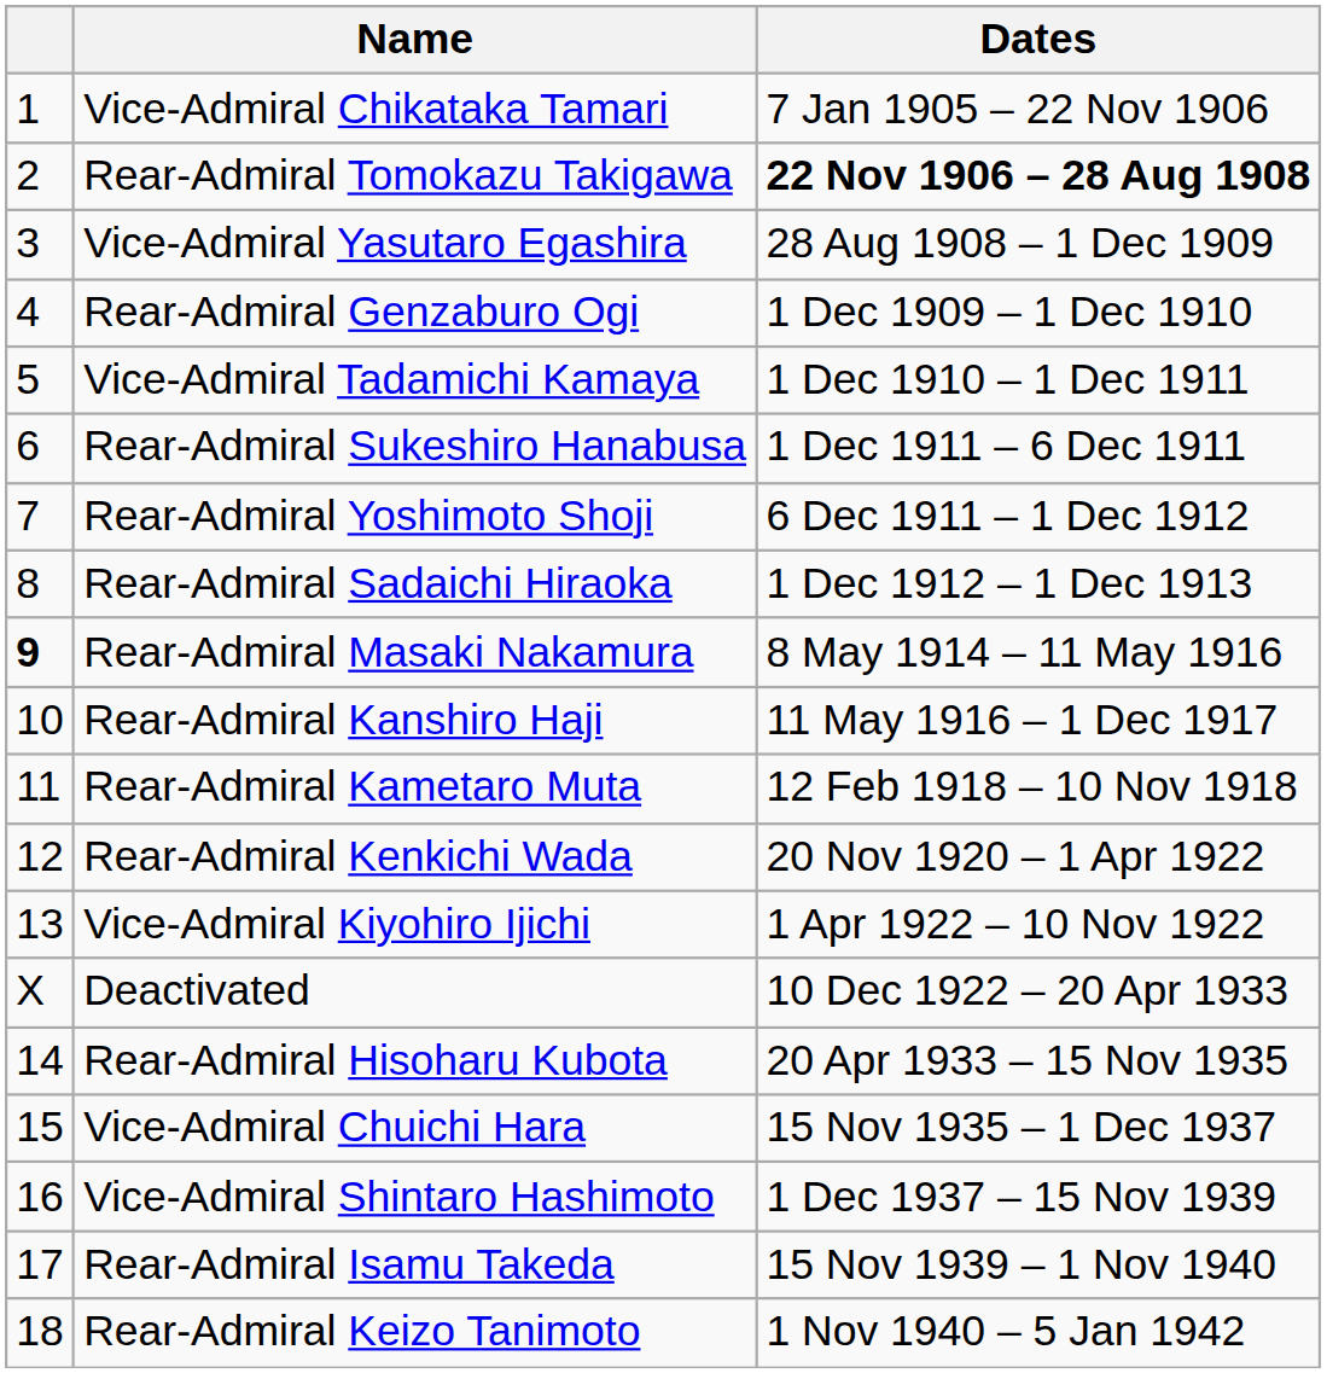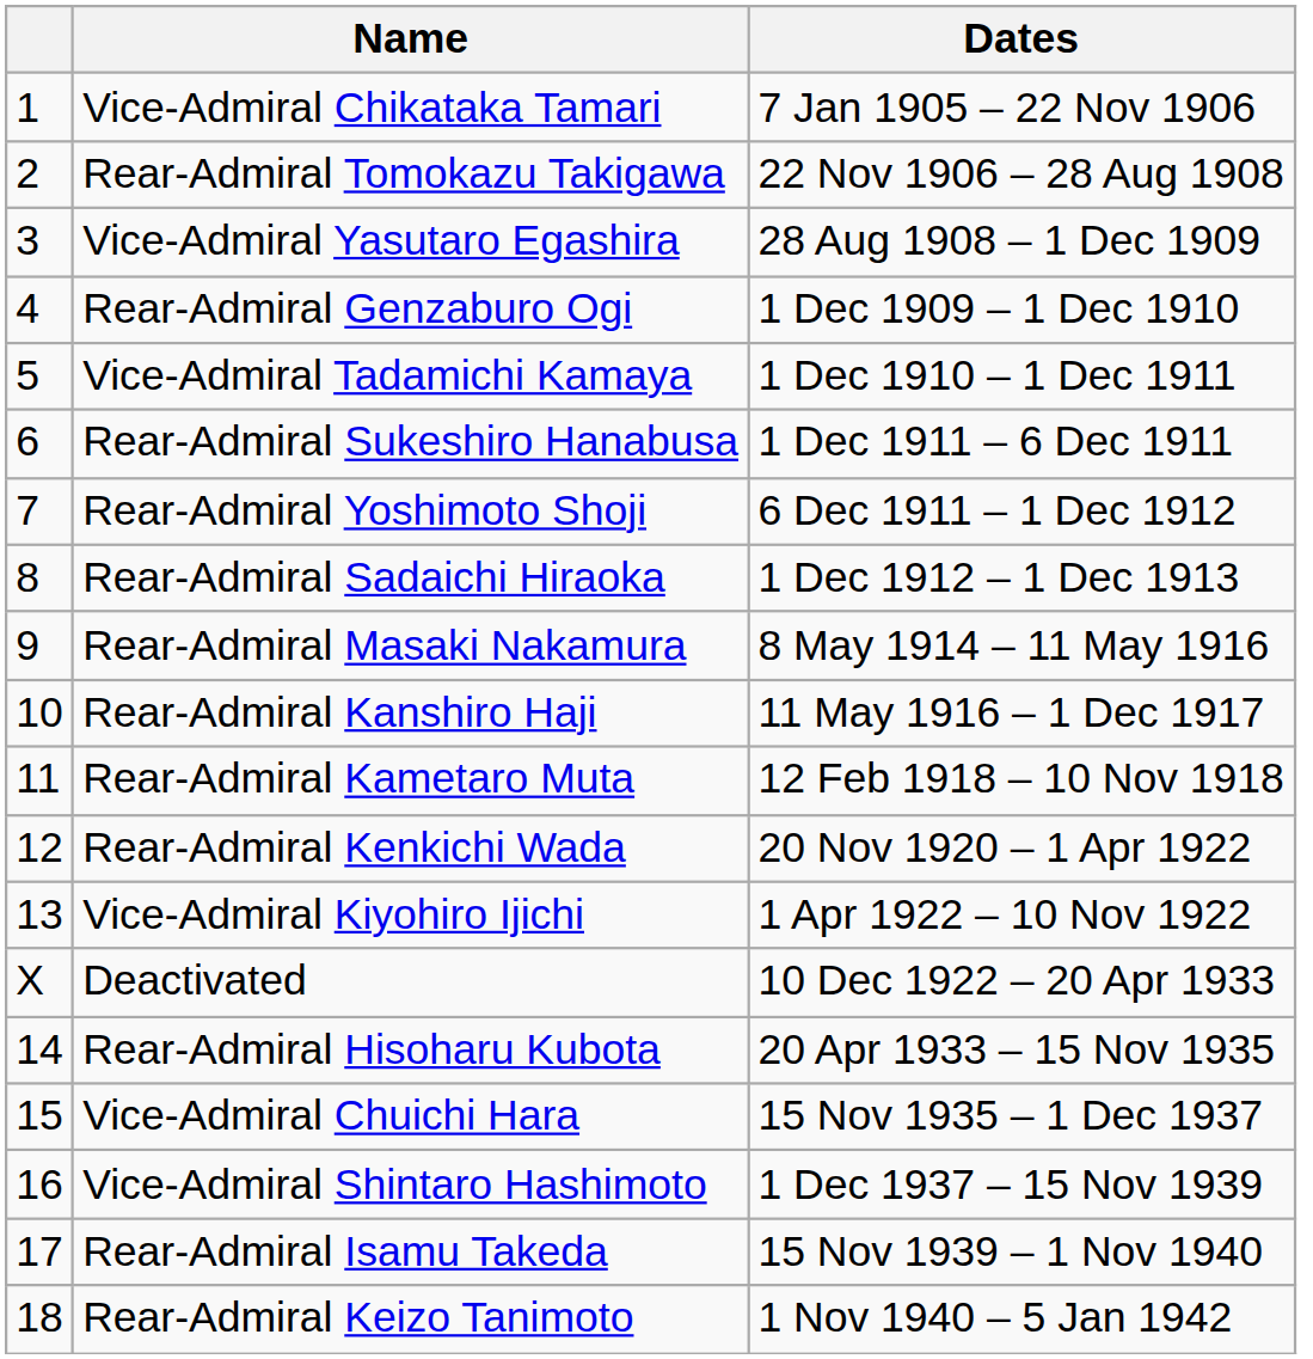Rear-Admiral Tomokazu Takigawa | Dates: bold -> normal
Rear-Admiral Masaki Nakamura | column 1: bold -> normal
